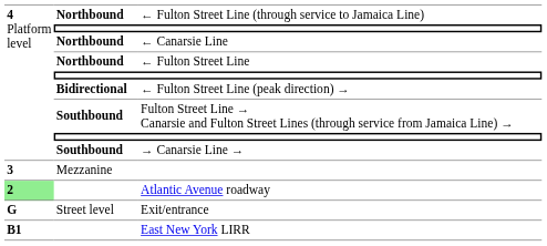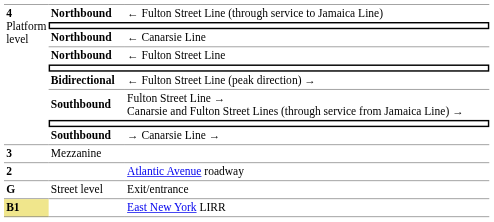Atlantic Avenue roadway | column 1: lightgreen background -> no background
East New York LIRR | column 1: no background -> khaki background
